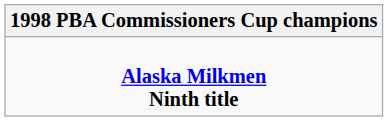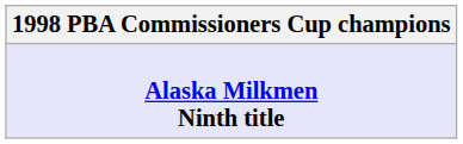row 2 | column 1: no background -> lavender background
